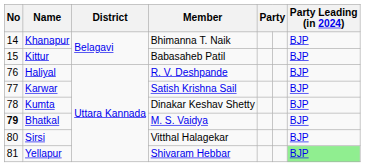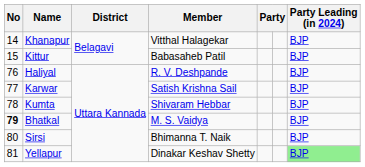Khanapur | Member: Bhimanna T. Naik -> Vitthal Halagekar
Kumta | Member: Dinakar Keshav Shetty -> Shivaram Hebbar
Sirsi | Member: Vitthal Halagekar -> Bhimanna T. Naik
Yellapur | Member: Shivaram Hebbar -> Dinakar Keshav Shetty
